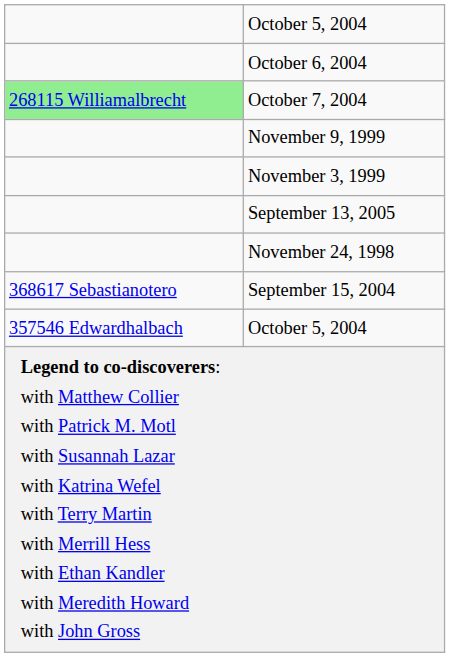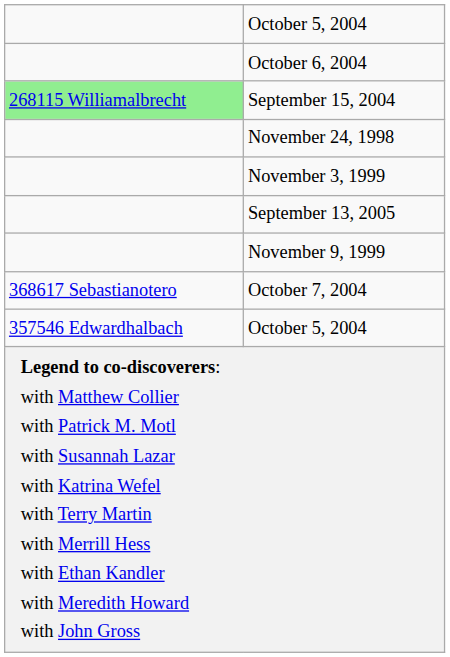row 3 | column 2: October 7, 2004 -> September 15, 2004
row 4 | column 2: November 9, 1999 -> November 24, 1998
row 7 | column 2: November 24, 1998 -> November 9, 1999
row 8 | column 2: September 15, 2004 -> October 7, 2004
